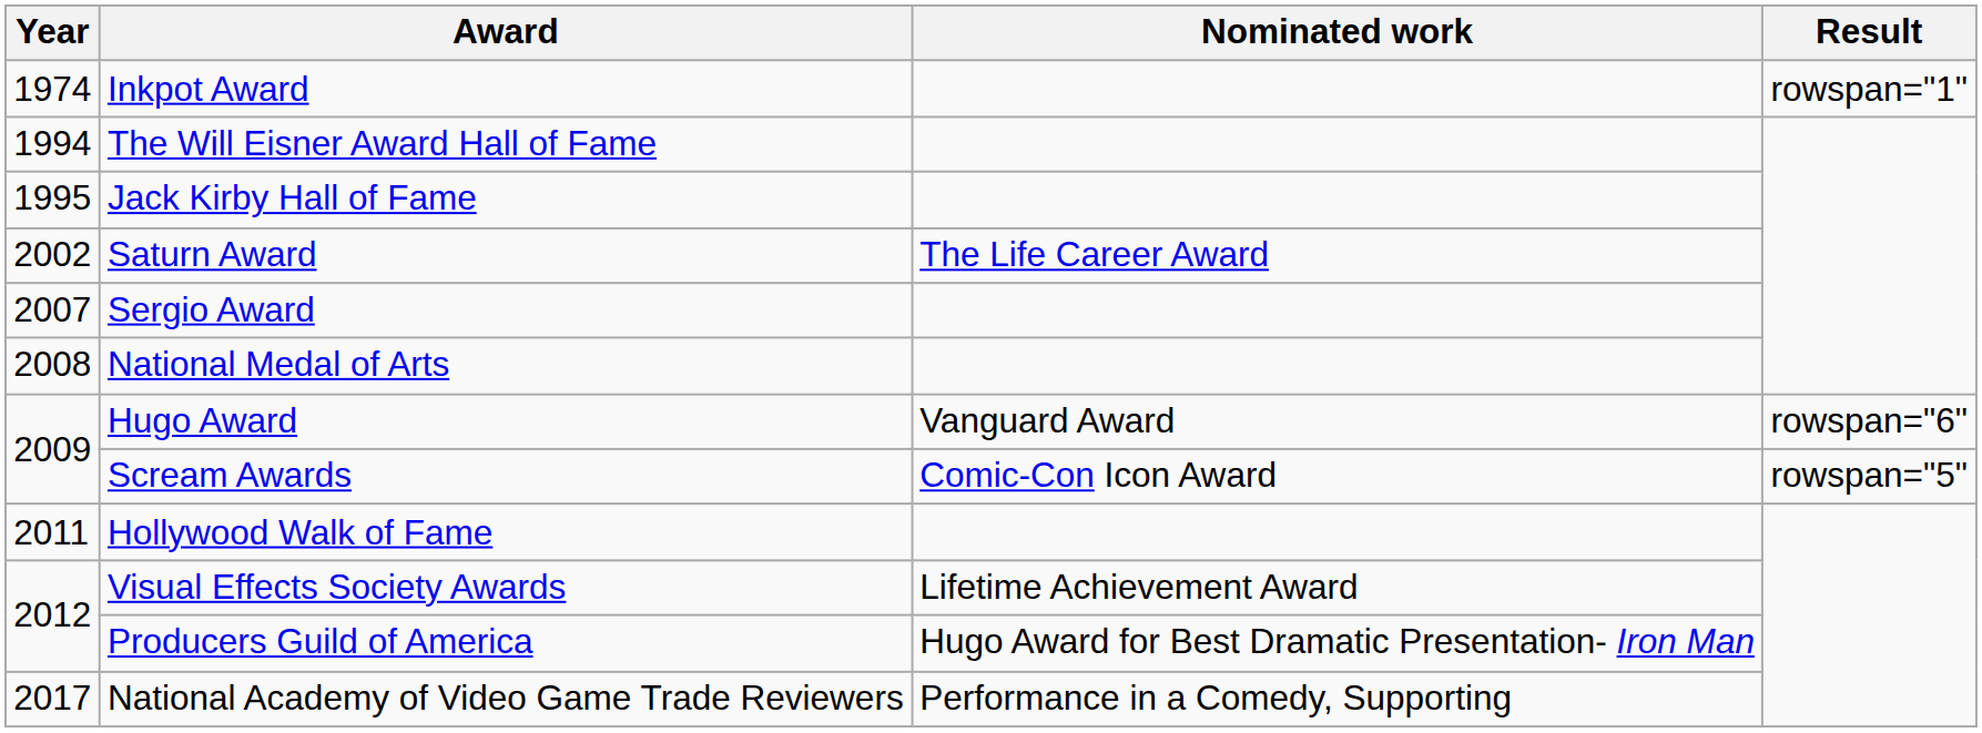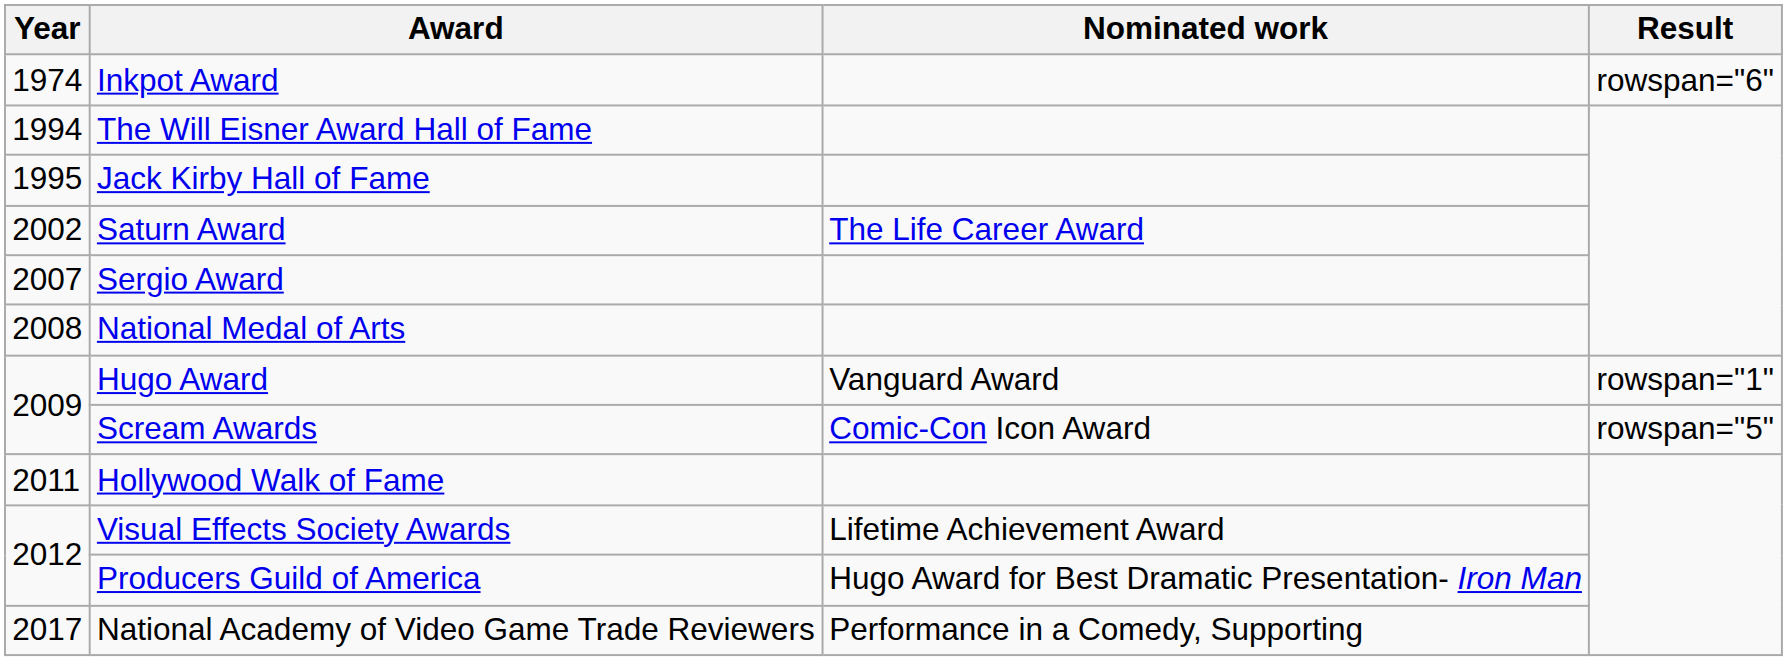Inkpot Award | Result: rowspan="1" -> rowspan="6"
Hugo Award | Result: rowspan="6" -> rowspan="1"
